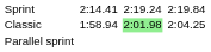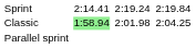Classic | column 2: no background -> lightgreen background
Classic | column 3: lightgreen background -> no background
